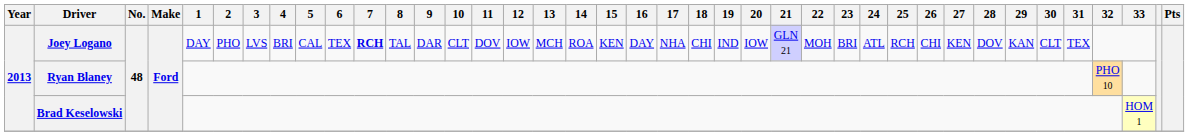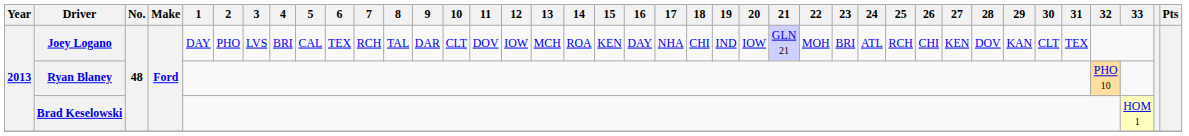Joey Logano | 7: bold -> normal
